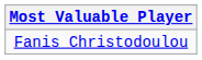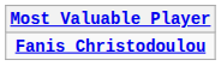row 2 | column 1: normal -> bold
